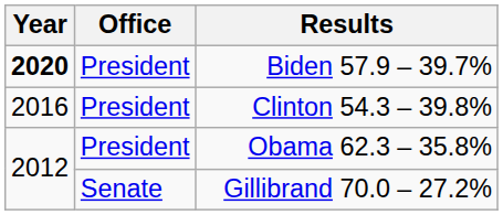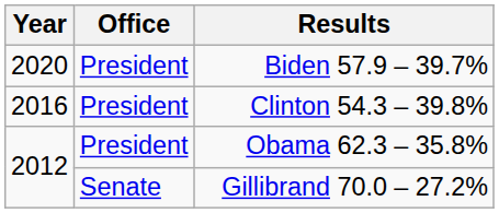Biden 57.9 – 39.7% | Year: bold -> normal
